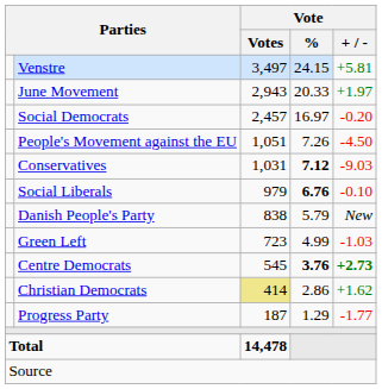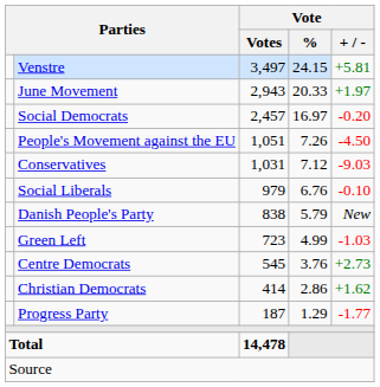Conservatives | Vote / %: bold -> normal
Social Liberals | Vote / %: bold -> normal
Centre Democrats | Vote / %: bold -> normal
Centre Democrats | Vote / + / -: bold -> normal
Christian Democrats | Vote / Votes: khaki background -> no background
